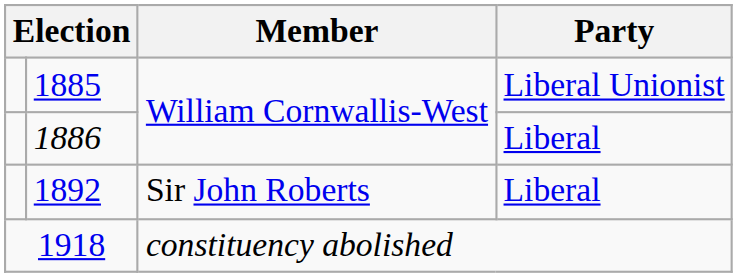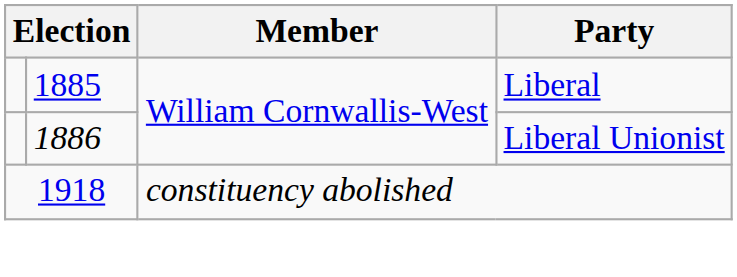1885 | Party: Liberal Unionist -> Liberal
1886 | Party: Liberal -> Liberal Unionist
- row: 1892 | Sir John Roberts | Liberal
